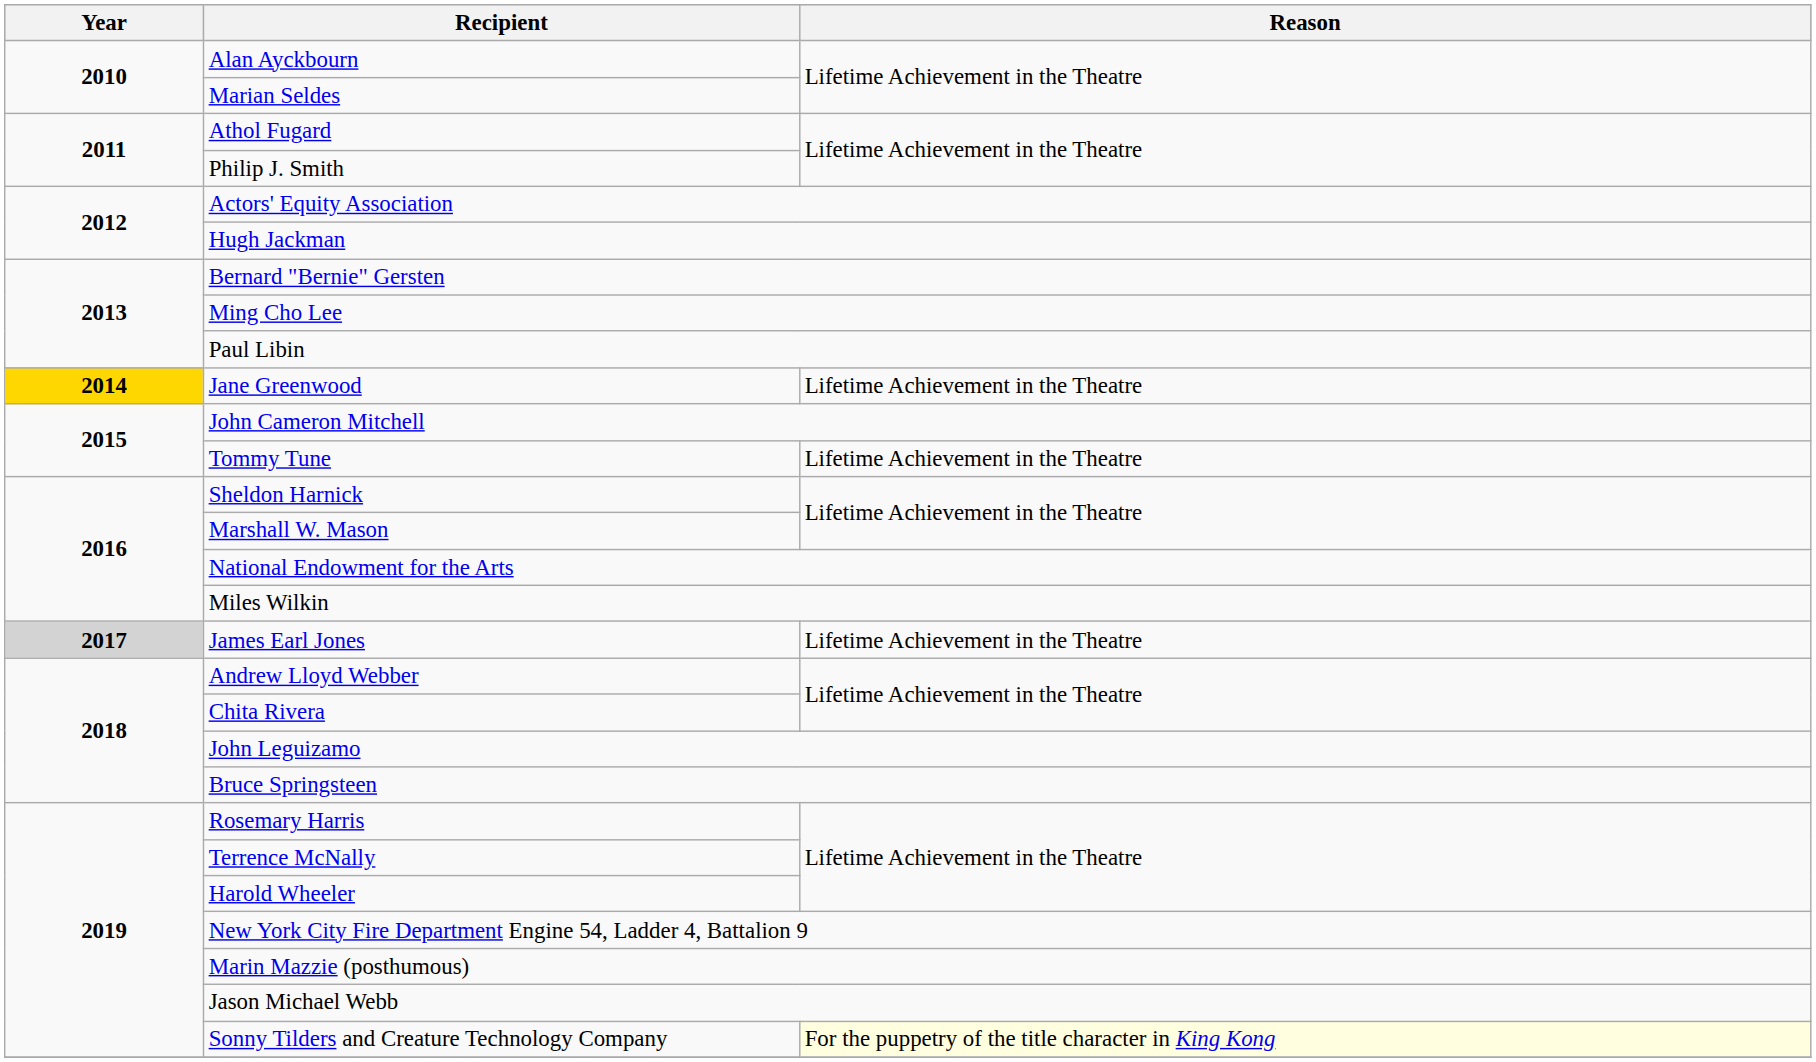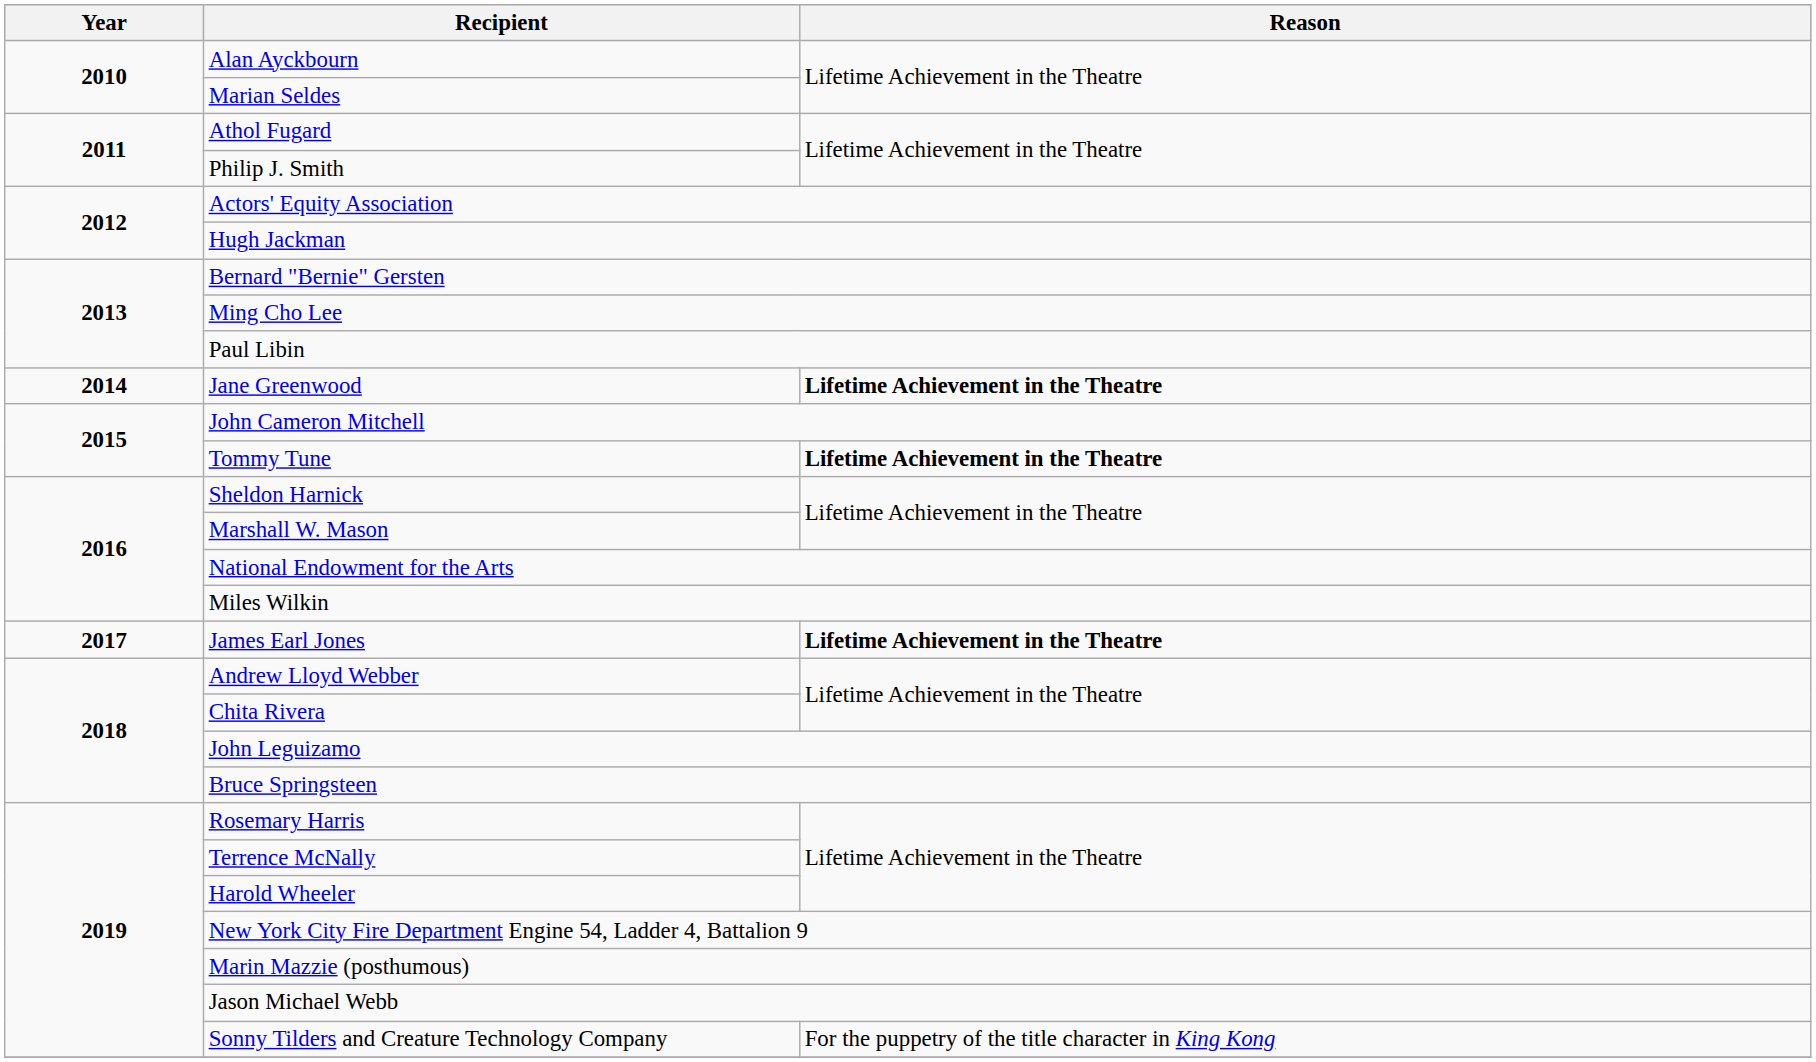Jane Greenwood | Year: gold background -> no background
Jane Greenwood | Reason: normal -> bold
Tommy Tune | Reason: normal -> bold
James Earl Jones | Year: lightgrey background -> no background
James Earl Jones | Reason: normal -> bold
Sonny Tilders and Creature Technology Company | Reason: lightyellow background -> no background
